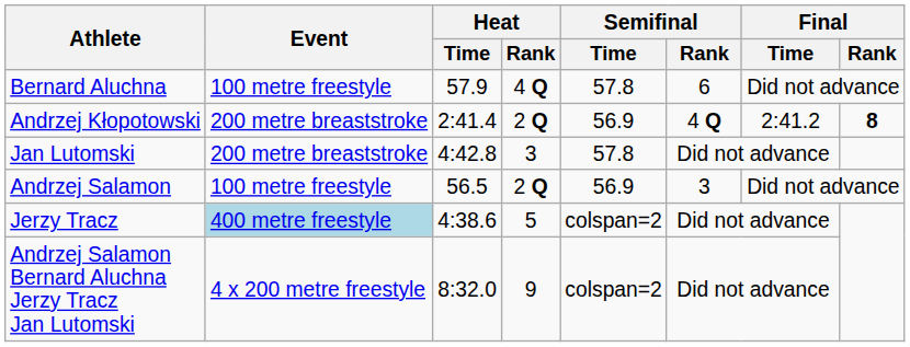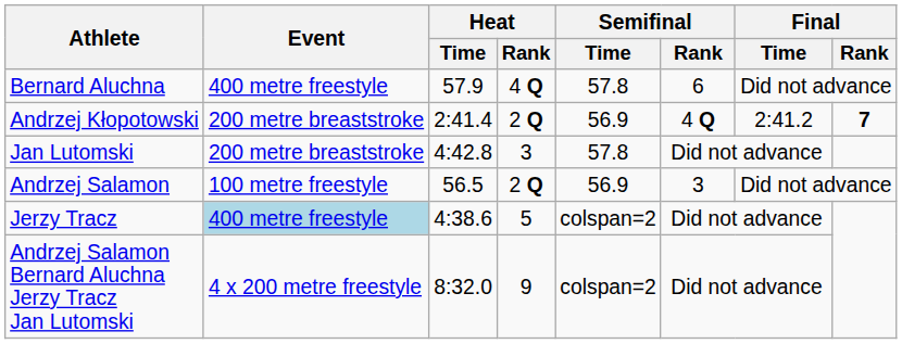Bernard Aluchna | Event: 100 metre freestyle -> 400 metre freestyle
Andrzej Kłopotowski | Final / Rank: 8 -> 7
